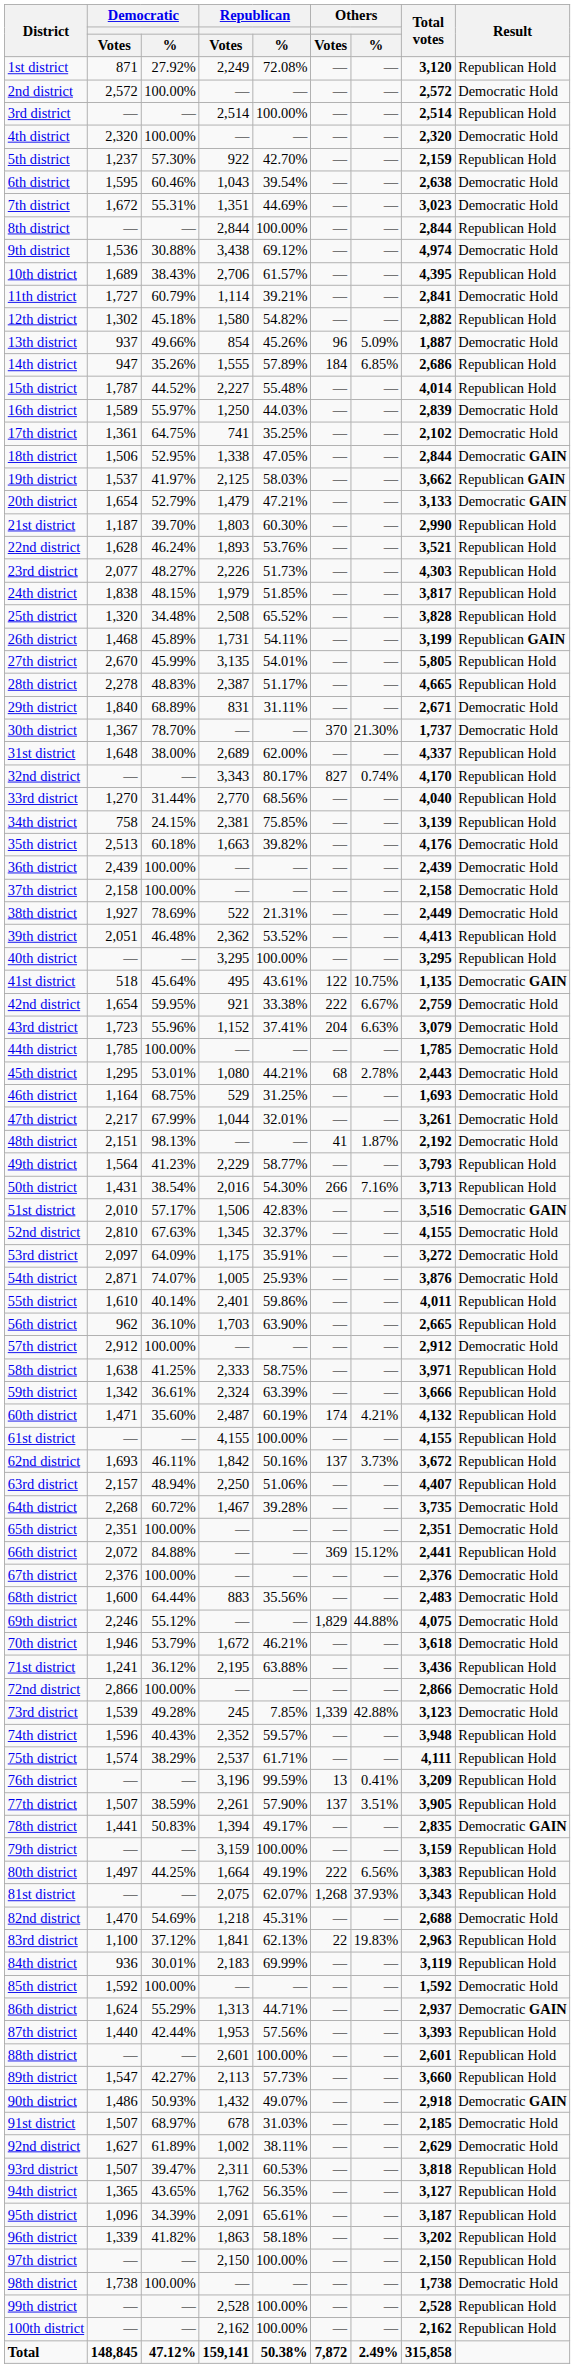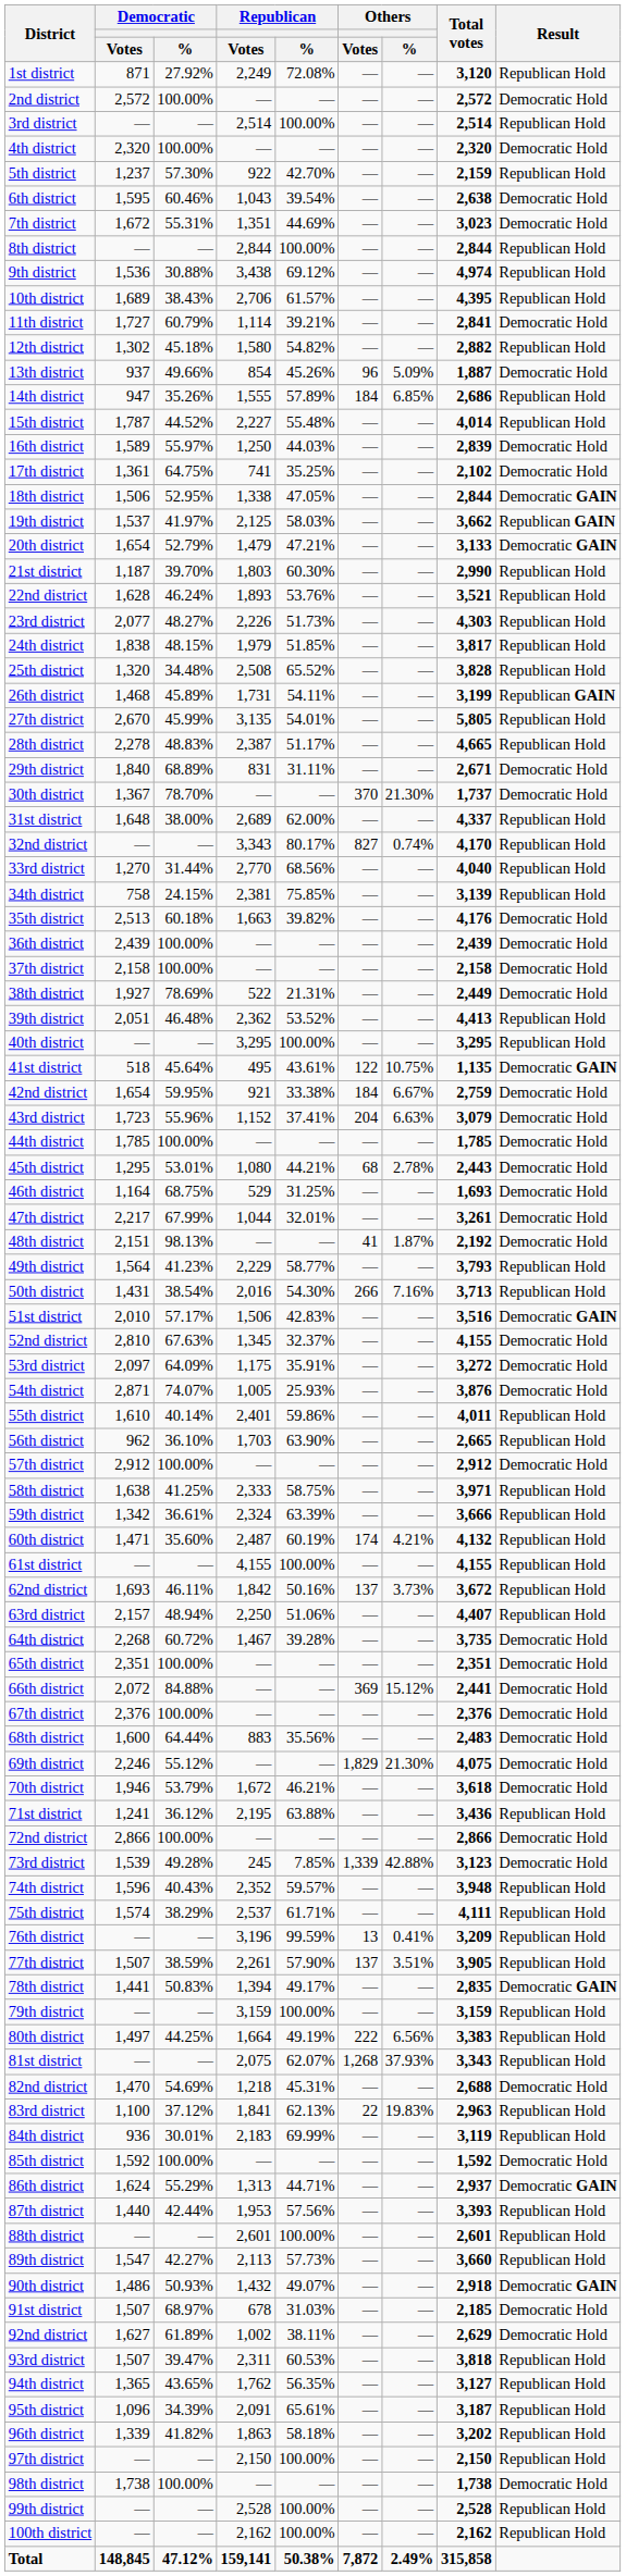9th district | Result: Democratic Hold -> Republican Hold
42nd district | Others / Votes: 222 -> 184
66th district | Result: Republican Hold -> Democratic Hold
69th district | Others / %: 44.88% -> 21.30%
